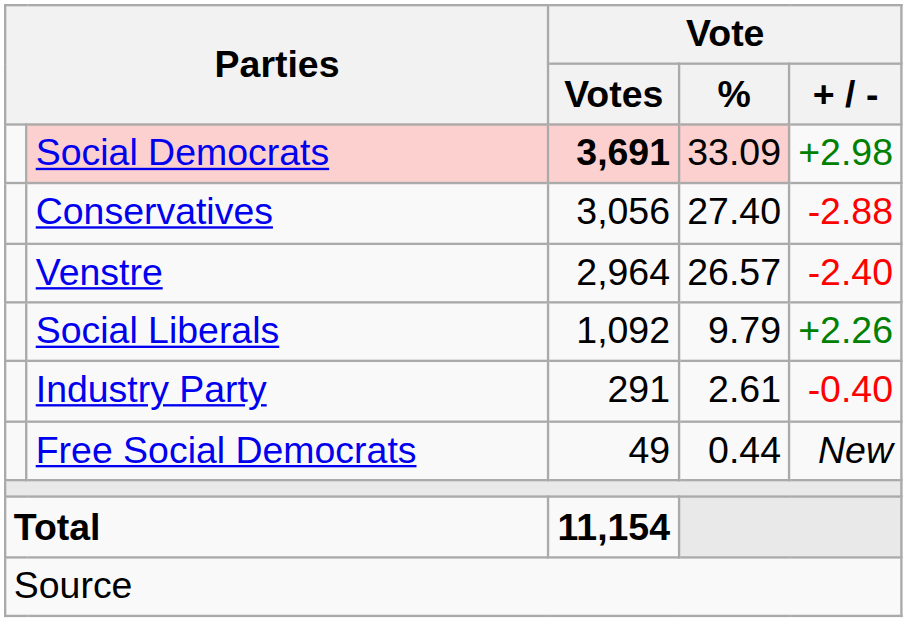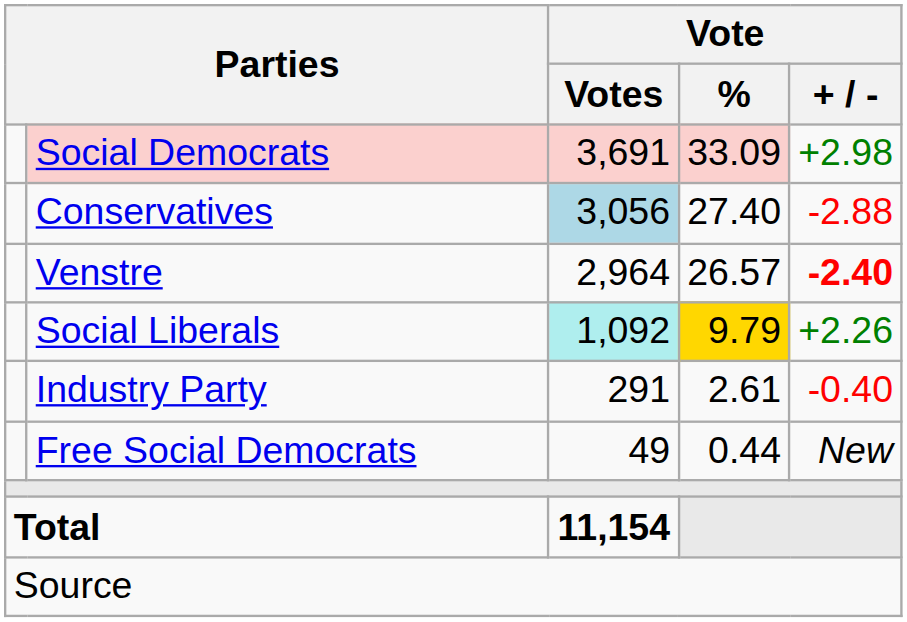Social Democrats | Vote / Votes: bold -> normal
Conservatives | Vote / Votes: no background -> lightblue background
Venstre | Vote / + / -: normal -> bold
Social Liberals | Vote / Votes: no background -> paleturquoise background
Social Liberals | Vote / %: no background -> gold background
